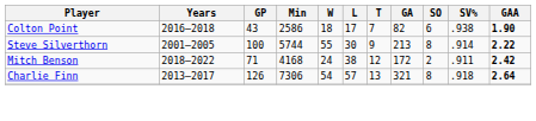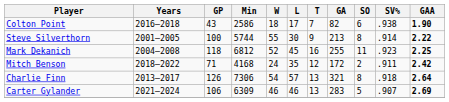+ row: Mark Dekanich | 2004–2008 | 118 | 6812 | 52 | 45 | 16 | 255 | 11 | .923 | 2.25
Mitch Benson | L: 38 -> 35
+ row: Carter Gylander | 2021–2024 | 106 | 6309 | 46 | 46 | 13 | 283 | 5 | .907 | 2.69
